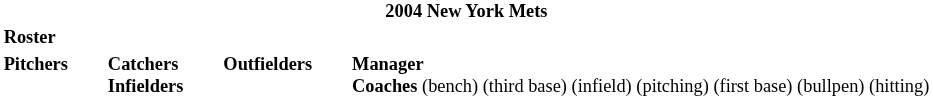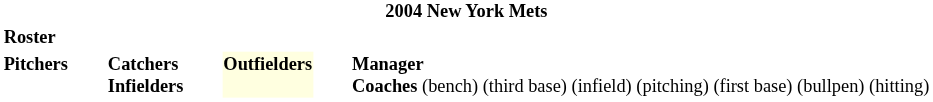Pitchers | column 3: no background -> lightyellow background
